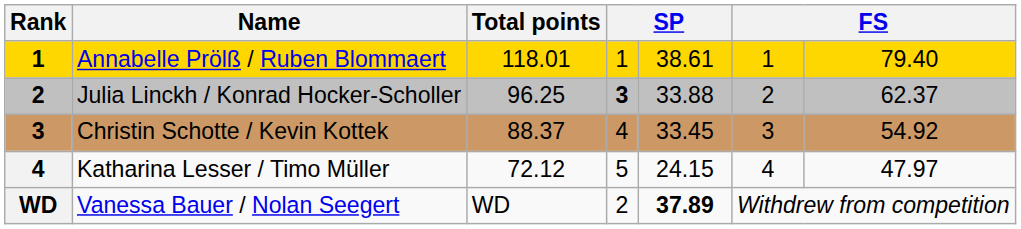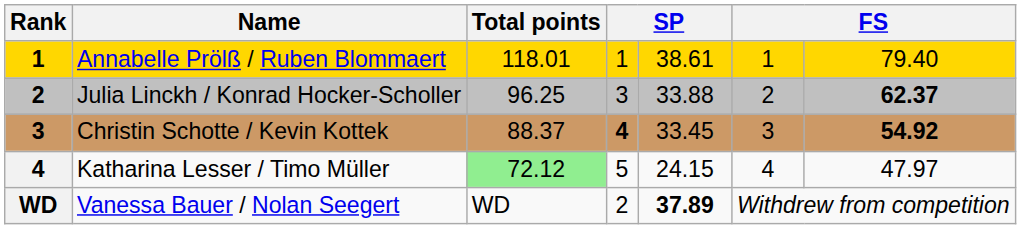Julia Linckh / Konrad Hocker-Scholler | column 4: bold -> normal
Julia Linckh / Konrad Hocker-Scholler | column 7: normal -> bold
Christin Schotte / Kevin Kottek | column 4: normal -> bold
Christin Schotte / Kevin Kottek | column 7: normal -> bold
Katharina Lesser / Timo Müller | Total points: no background -> lightgreen background
